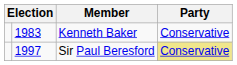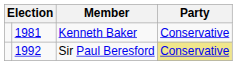Kenneth Baker | column 2: 1983 -> 1981
Sir Paul Beresford | column 2: 1997 -> 1992
